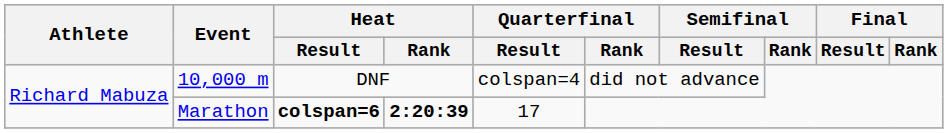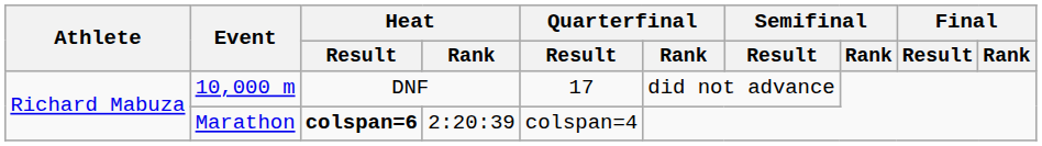10,000 m | Quarterfinal / Result: colspan=4 -> 17
Marathon | Heat / Rank: bold -> normal
Marathon | Quarterfinal / Result: 17 -> colspan=4
